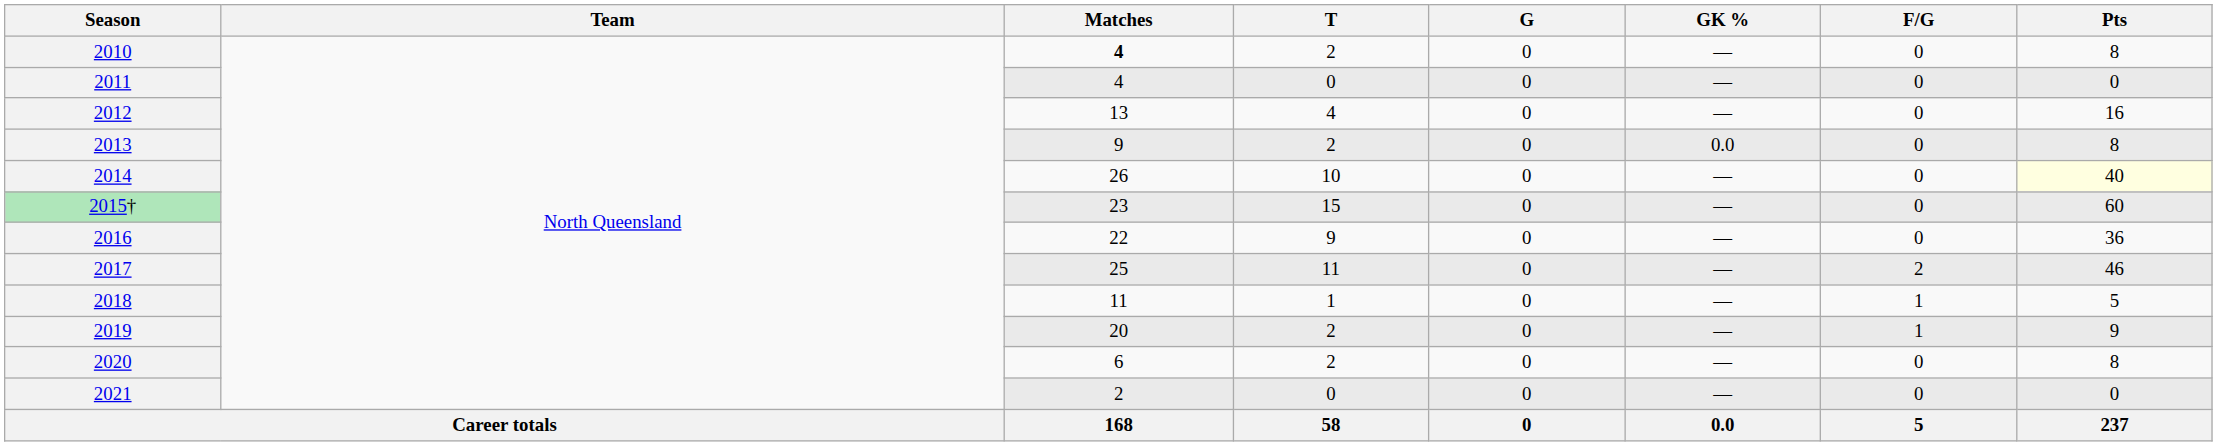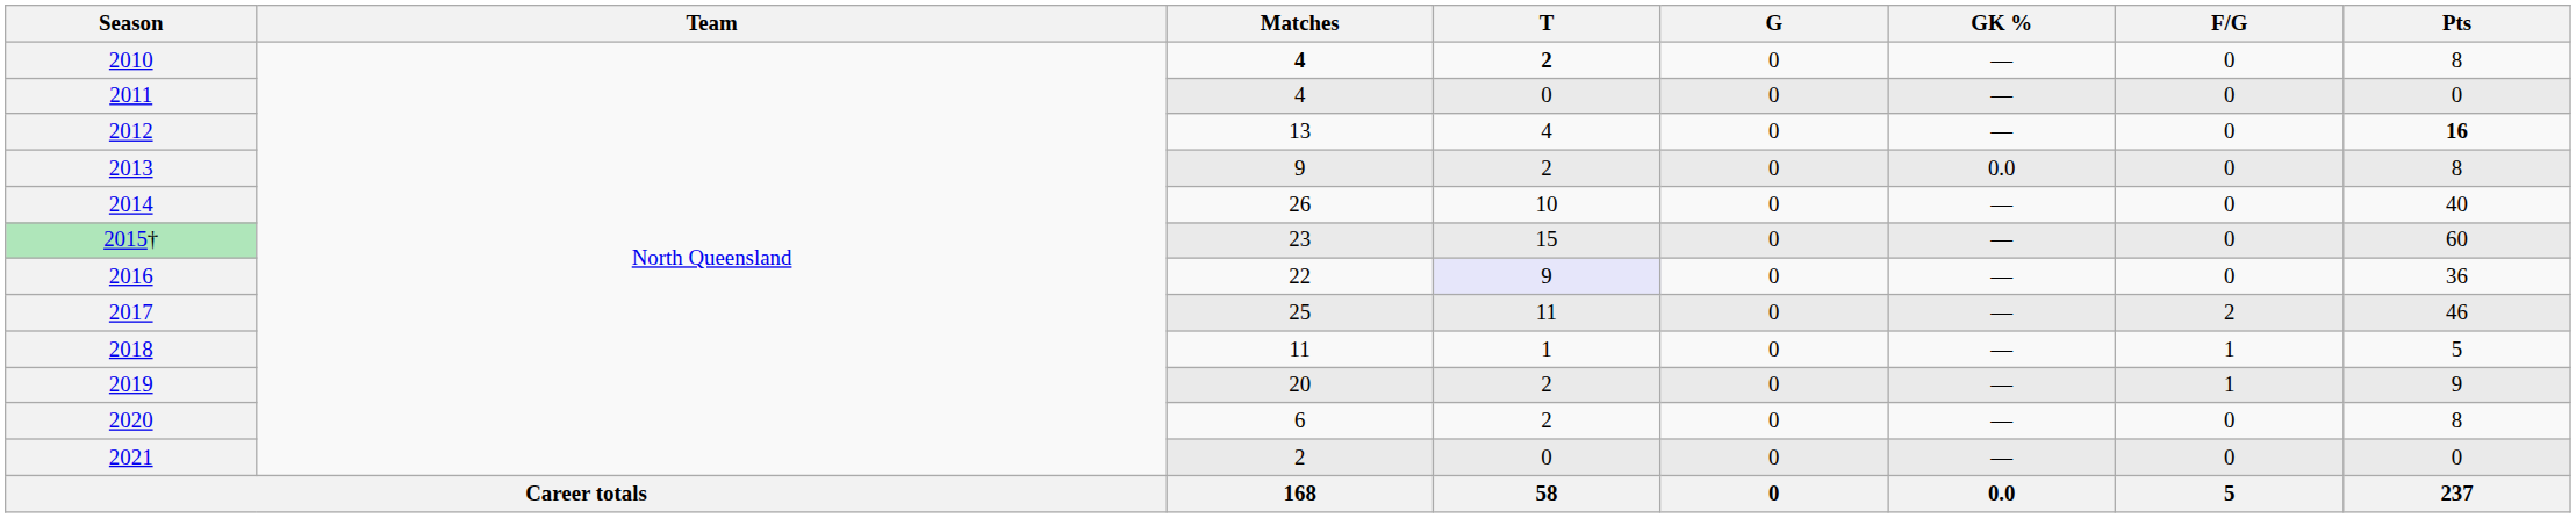2010 | T: normal -> bold
2012 | Pts: normal -> bold
2014 | Pts: lightyellow background -> no background
2016 | T: no background -> lavender background
